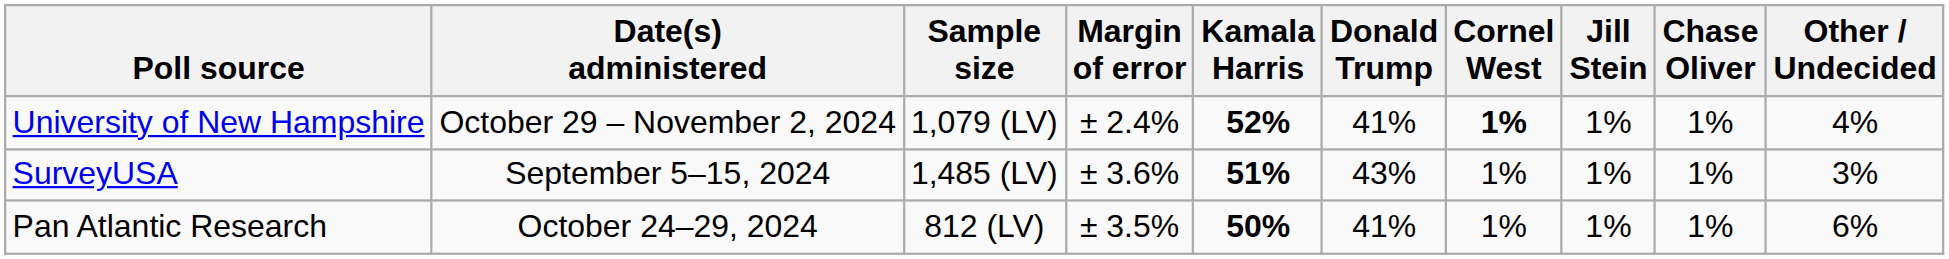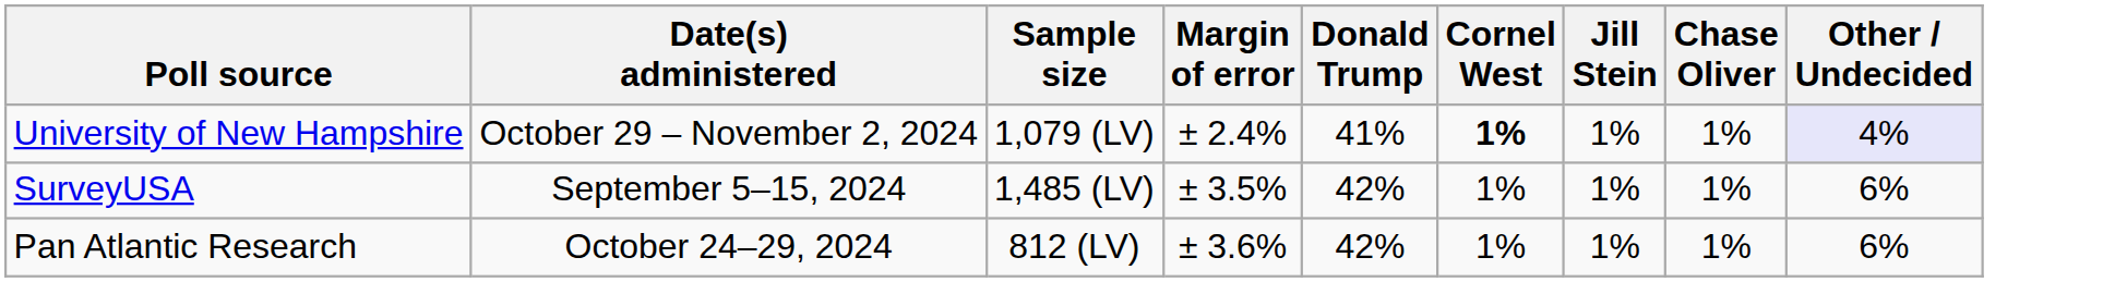- column: Kamala Harris | 52% | 51% | 50%
University of New Hampshire | Other / Undecided: no background -> lavender background
SurveyUSA | Margin of error: ± 3.6% -> ± 3.5%
SurveyUSA | Donald Trump: 43% -> 42%
SurveyUSA | Other / Undecided: 3% -> 6%
Pan Atlantic Research | Margin of error: ± 3.5% -> ± 3.6%
Pan Atlantic Research | Donald Trump: 41% -> 42%
